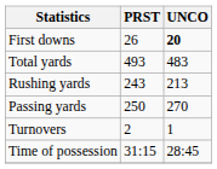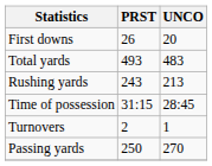First downs | UNCO: bold -> normal
rows swapped: Passing yards <-> Time of possession
